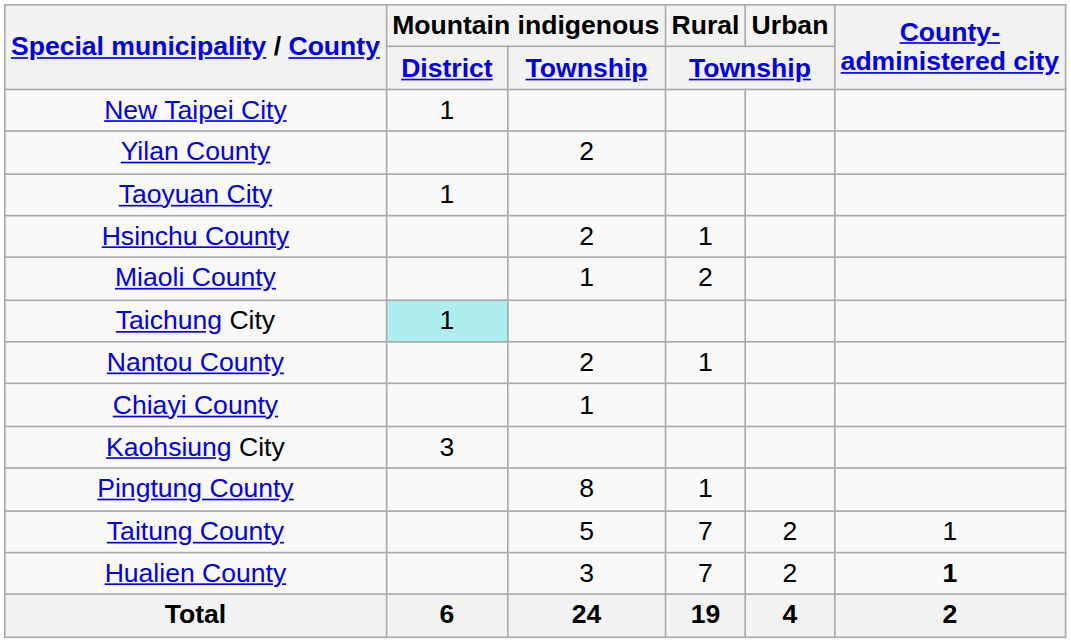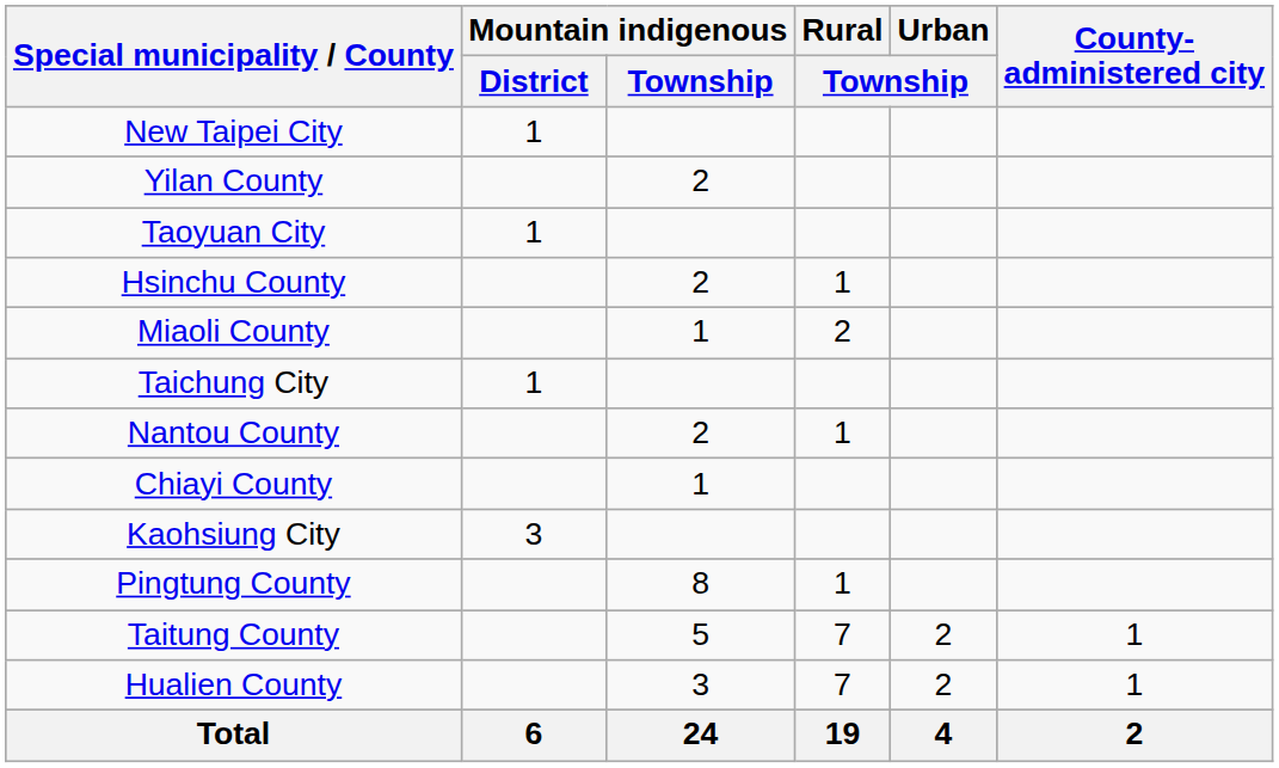Taichung City | Mountain indigenous / District: paleturquoise background -> no background
Hualien County | County- administered city: bold -> normal
